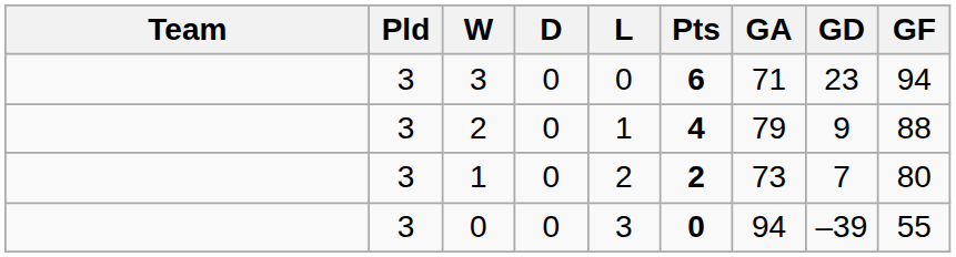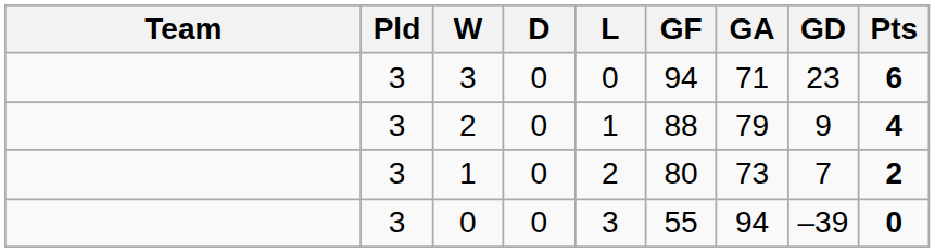columns swapped: GF <-> Pts
